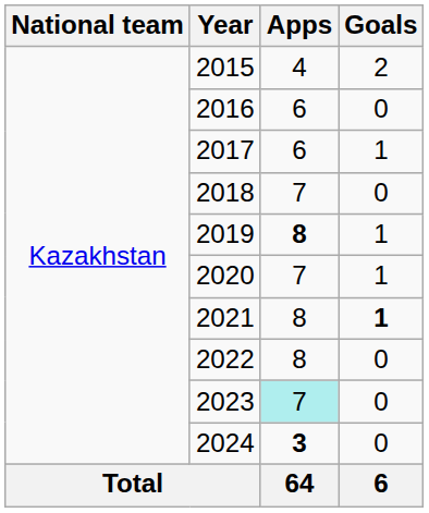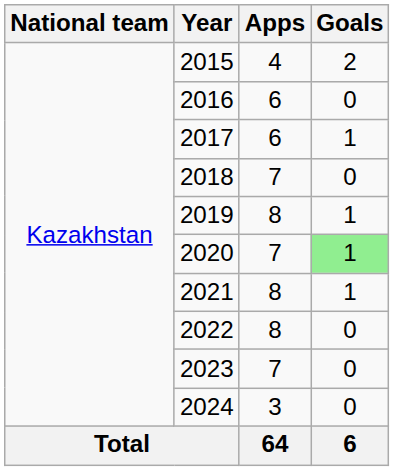2019 | Apps: bold -> normal
2020 | Goals: no background -> lightgreen background
2021 | Goals: bold -> normal
2023 | Apps: paleturquoise background -> no background
2024 | Apps: bold -> normal
